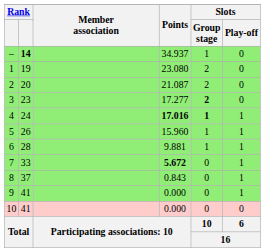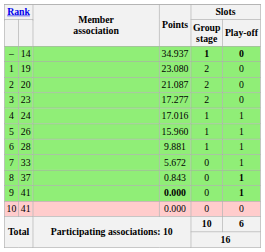– | column 2: bold -> normal
– | Slots / Group stage: normal -> bold
– | Slots / Play-off: normal -> bold
3 | Slots / Group stage: bold -> normal
4 | Points: bold -> normal
4 | Slots / Group stage: bold -> normal
7 | Points: bold -> normal
8 | Slots / Play-off: normal -> bold
9 | Points: normal -> bold
9 | Slots / Play-off: normal -> bold
